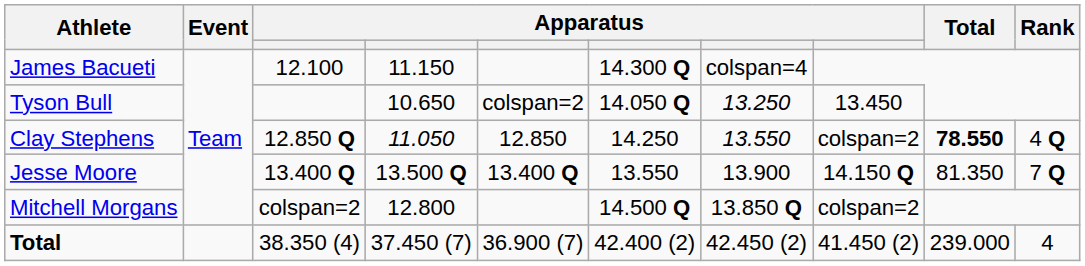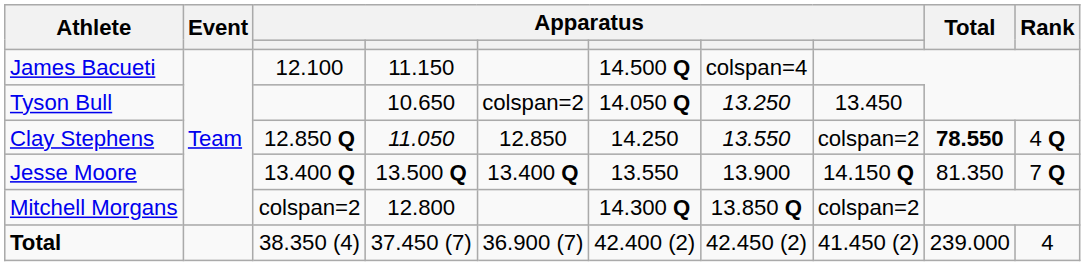James Bacueti | column 6: 14.300 Q -> 14.500 Q
Mitchell Morgans | column 6: 14.500 Q -> 14.300 Q
